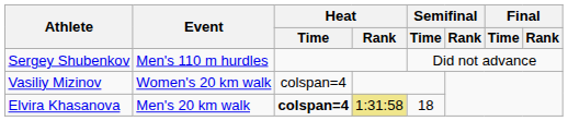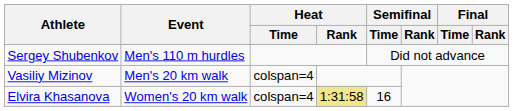Vasiliy Mizinov | Event: Women's 20 km walk -> Men's 20 km walk
Elvira Khasanova | Event: Men's 20 km walk -> Women's 20 km walk
Elvira Khasanova | Heat / Time: bold -> normal
Elvira Khasanova | Semifinal / Time: 18 -> 16
